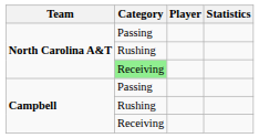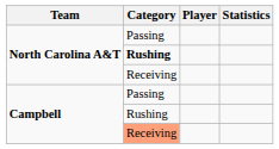North Carolina A&T / Rushing | Category: normal -> bold
North Carolina A&T / Receiving | Category: lightgreen background -> no background
Campbell / Receiving | Category: no background -> lightsalmon background
